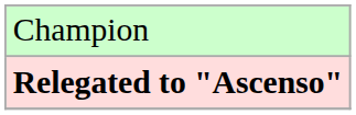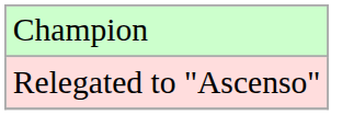row 2 | column 1: bold -> normal
